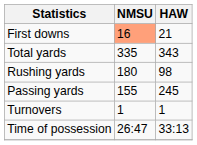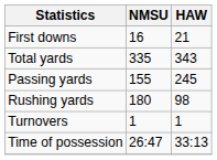First downs | NMSU: lightsalmon background -> no background
rows swapped: Rushing yards <-> Passing yards
